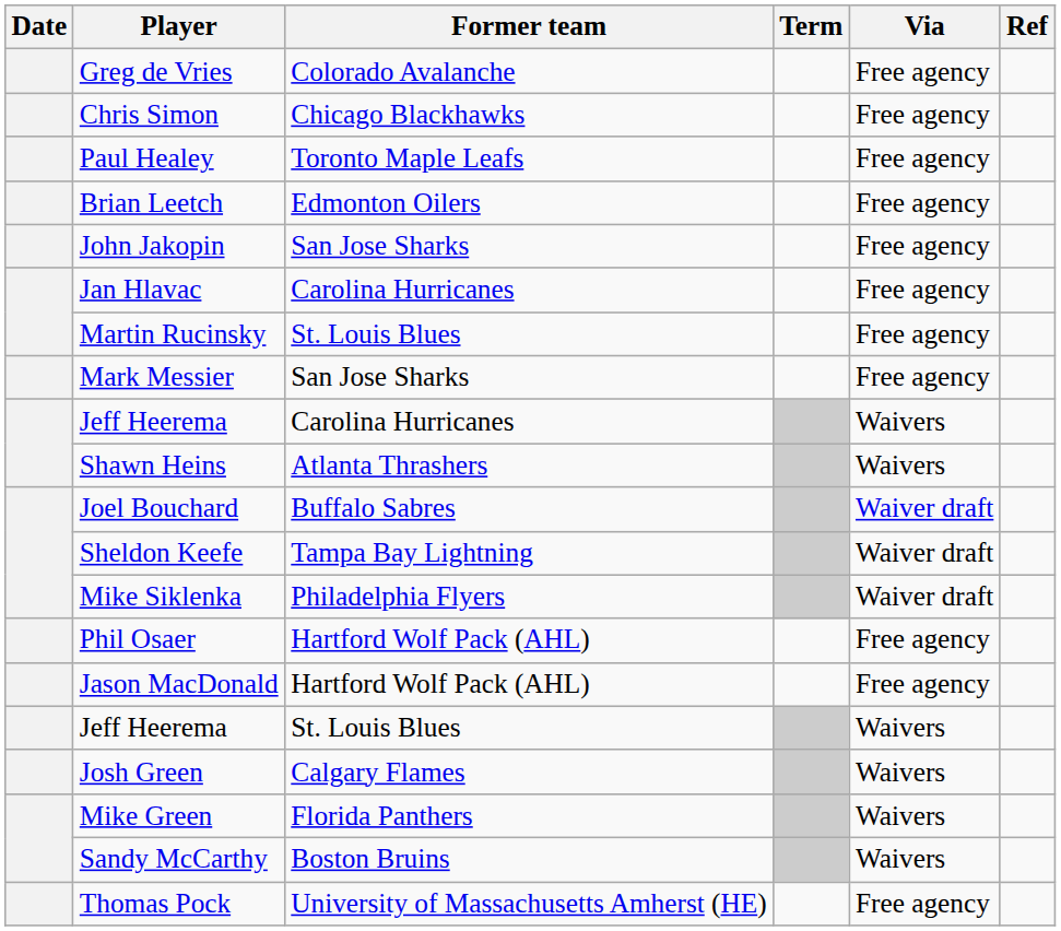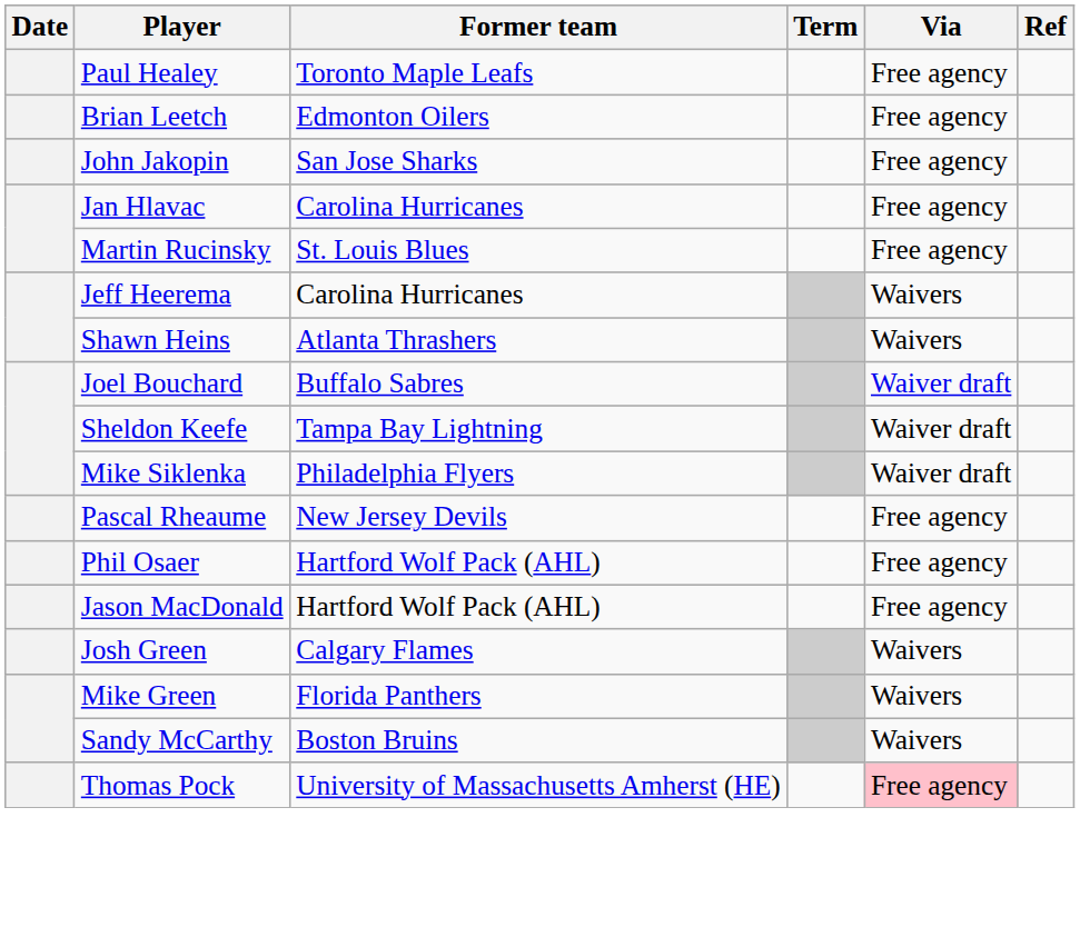- row: Greg de Vries | Colorado Avalanche | Free agency
- row: Chris Simon | Chicago Blackhawks | Free agency
- row: Mark Messier | San Jose Sharks | Free agency
+ row: Pascal Rheaume | New Jersey Devils | Free agency
- row: Jeff Heerema | St. Louis Blues | Waivers
Thomas Pock | Via: no background -> pink background
